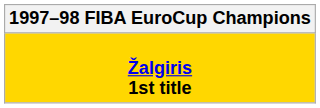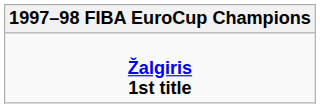row 2 | column 1: gold background -> no background
